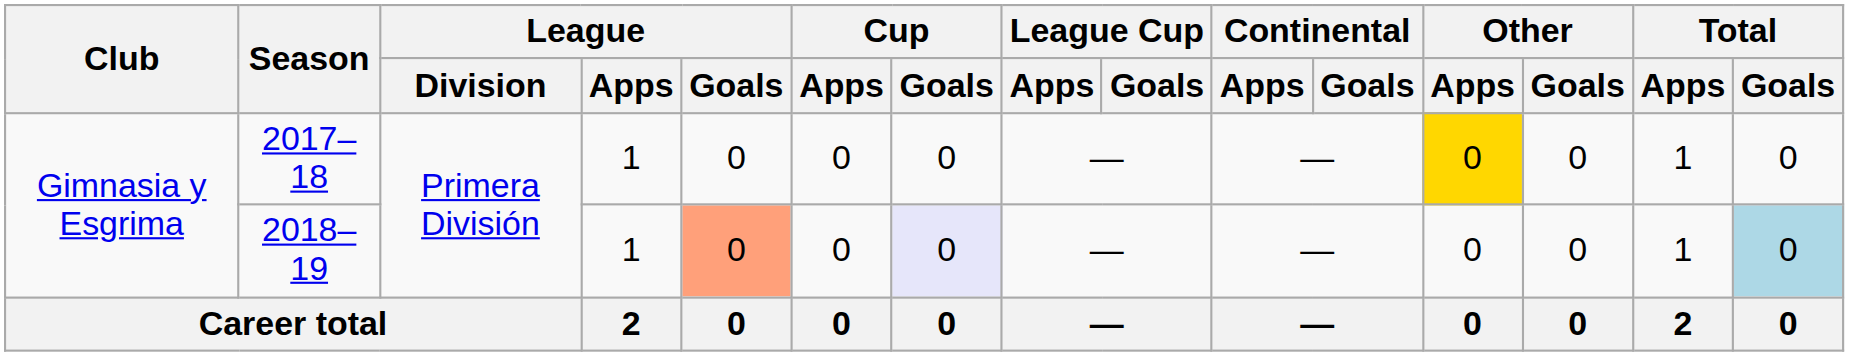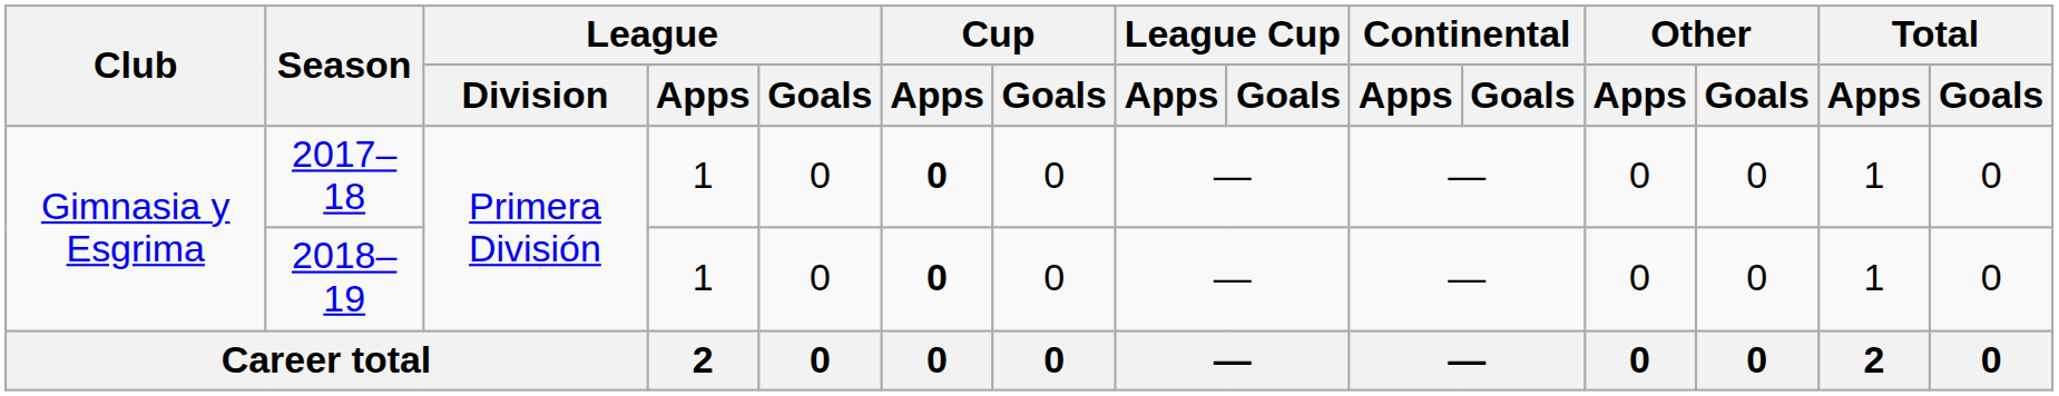2017–18 | Cup / Apps: normal -> bold
2017–18 | Other / Apps: gold background -> no background
2018–19 | League / Goals: lightsalmon background -> no background
2018–19 | Cup / Apps: normal -> bold
2018–19 | Cup / Goals: lavender background -> no background
2018–19 | Total / Goals: lightblue background -> no background
